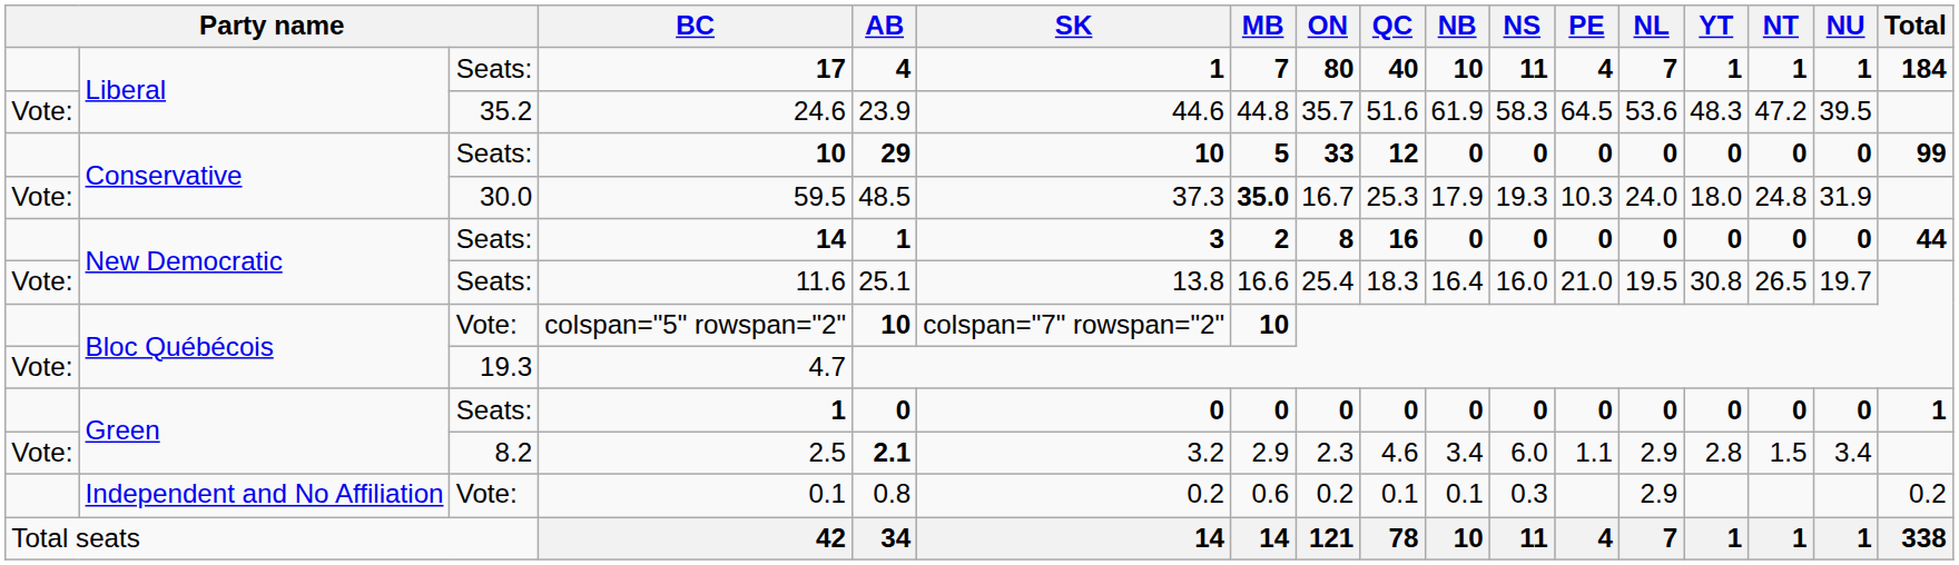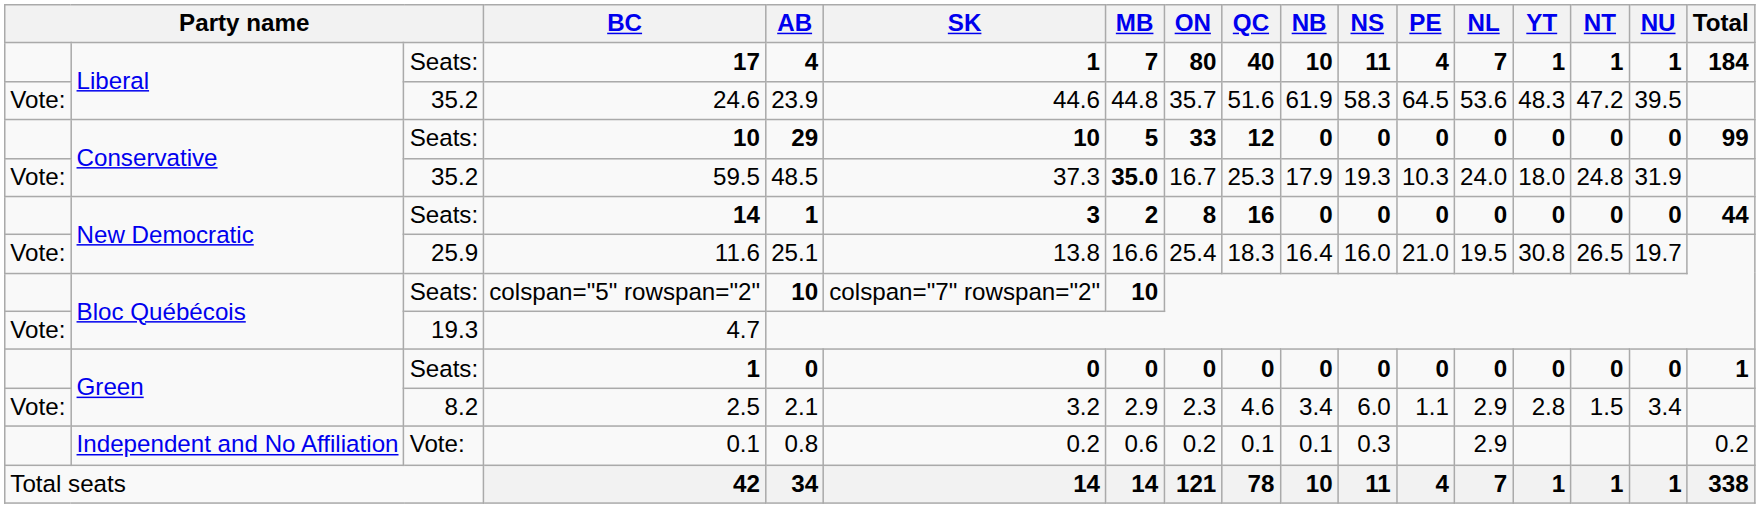59.5 | column 3: 30.0 -> 35.2
11.6 | column 3: Seats: -> 25.9
colspan="5" rowspan="2" | column 3: Vote: -> Seats:
2.5 | AB: bold -> normal
